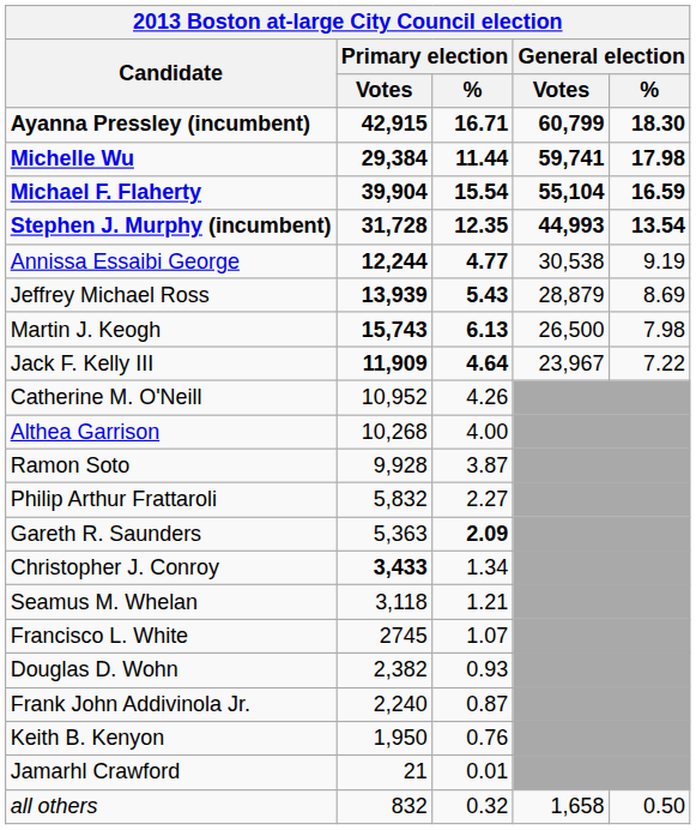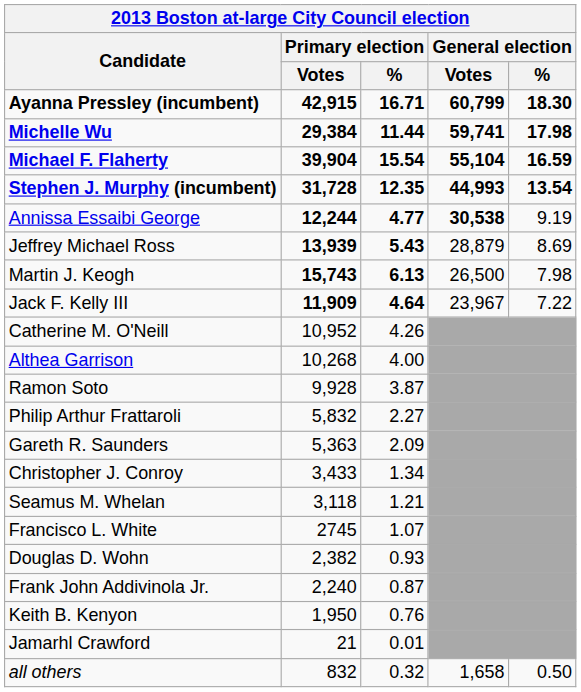Annissa Essaibi George | General election / Votes: normal -> bold
Gareth R. Saunders | Primary election / %: bold -> normal
Christopher J. Conroy | Primary election / Votes: bold -> normal
